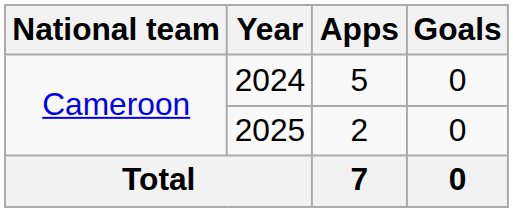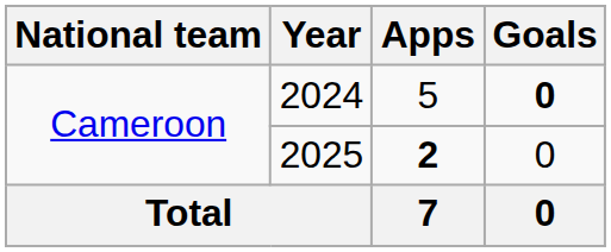2024 | Goals: normal -> bold
2025 | Apps: normal -> bold
